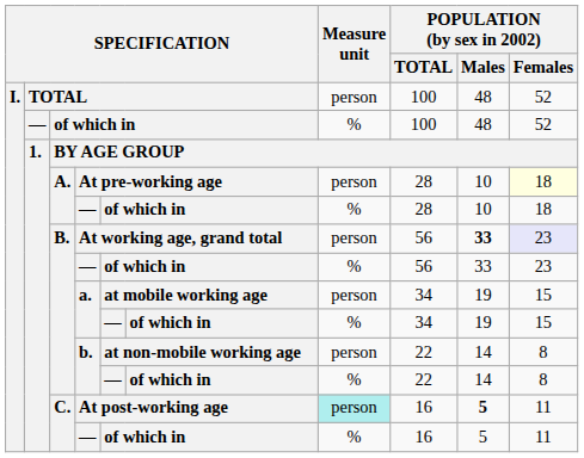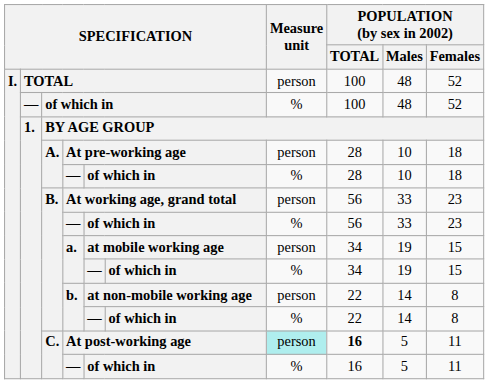At pre-working age | POPULATION (by sex in 2002) / Females: lightyellow background -> no background
At working age, grand total | POPULATION (by sex in 2002) / Males: bold -> normal
At working age, grand total | POPULATION (by sex in 2002) / Females: lavender background -> no background
At post-working age | POPULATION (by sex in 2002) / TOTAL: normal -> bold
At post-working age | POPULATION (by sex in 2002) / Males: bold -> normal
